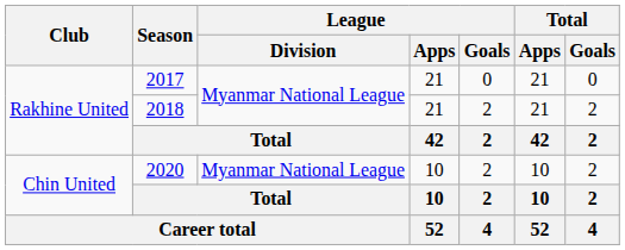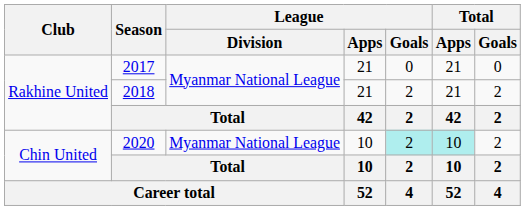2020 | League / Goals: no background -> paleturquoise background
2020 | Total / Apps: no background -> paleturquoise background
